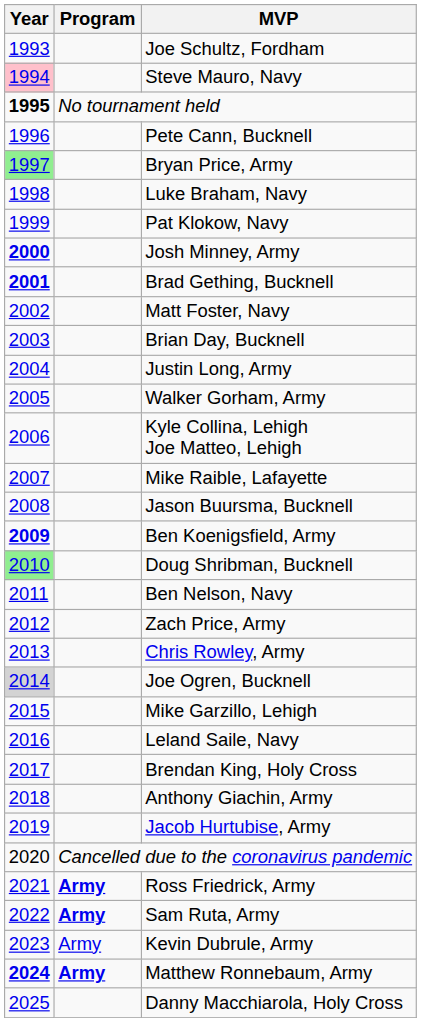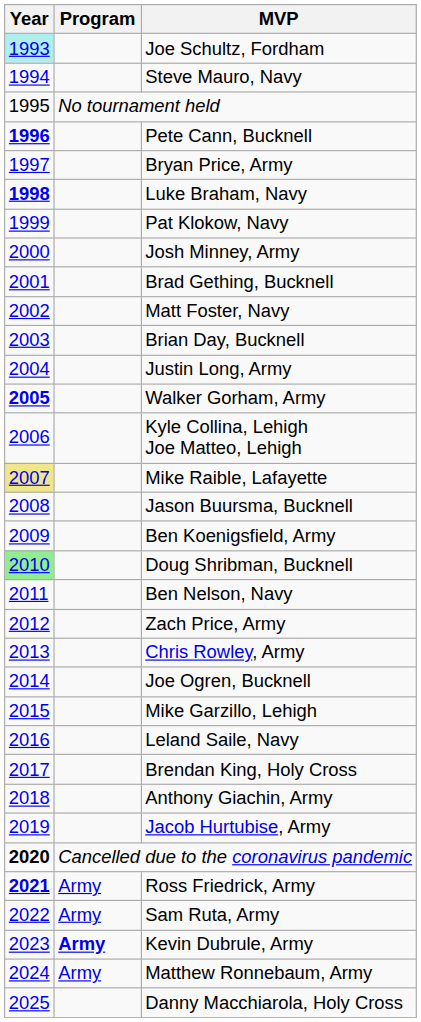Joe Schultz, Fordham | Year: no background -> paleturquoise background
Steve Mauro, Navy | Year: pink background -> no background
No tournament held | Year: bold -> normal
Pete Cann, Bucknell | Year: normal -> bold
Bryan Price, Army | Year: lightgreen background -> no background
Luke Braham, Navy | Year: normal -> bold
Josh Minney, Army | Year: bold -> normal
Brad Gething, Bucknell | Year: bold -> normal
Walker Gorham, Army | Year: normal -> bold
Mike Raible, Lafayette | Year: no background -> khaki background
Ben Koenigsfield, Army | Year: bold -> normal
Joe Ogren, Bucknell | Year: lightgrey background -> no background
Cancelled due to the coronavirus pandemic | Year: normal -> bold
Ross Friedrick, Army | Year: normal -> bold
Ross Friedrick, Army | Program: bold -> normal
Sam Ruta, Army | Program: bold -> normal
Kevin Dubrule, Army | Program: normal -> bold
Matthew Ronnebaum, Army | Year: bold -> normal
Matthew Ronnebaum, Army | Program: bold -> normal
